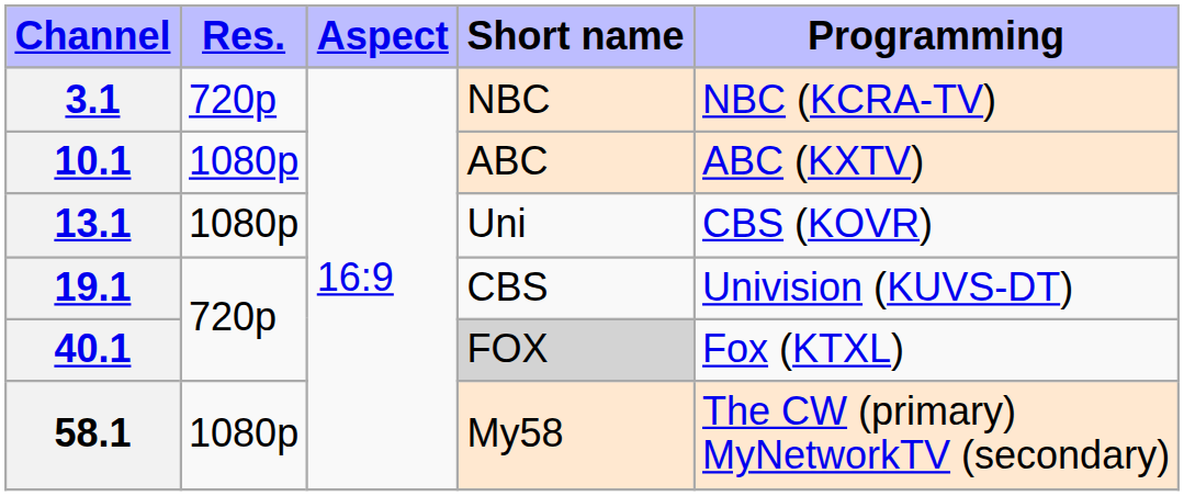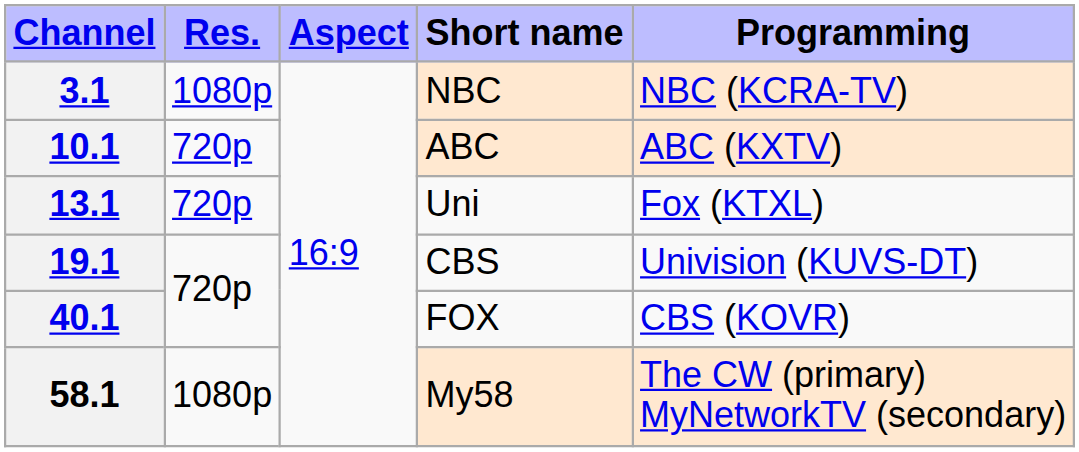3.1 | Res.: 720p -> 1080p
10.1 | Res.: 1080p -> 720p
13.1 | Res.: 1080p -> 720p
13.1 | Programming: CBS (KOVR) -> Fox (KTXL)
40.1 | Short name: lightgrey background -> no background
40.1 | Programming: Fox (KTXL) -> CBS (KOVR)
